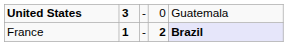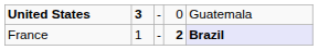France | column 2: bold -> normal
